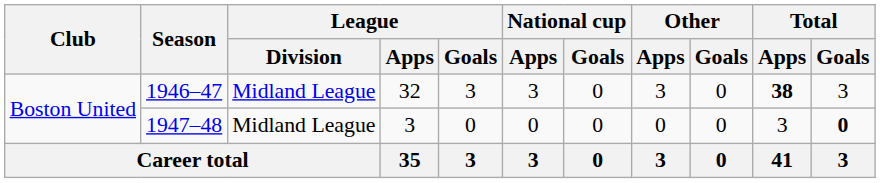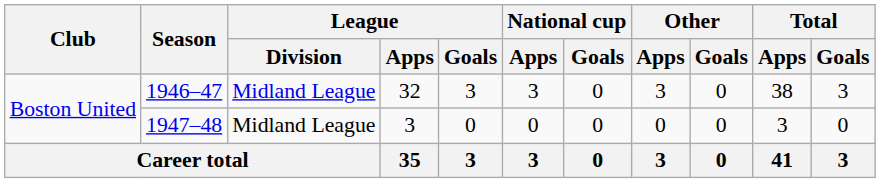1946–47 | Total / Apps: bold -> normal
1947–48 | Total / Goals: bold -> normal
